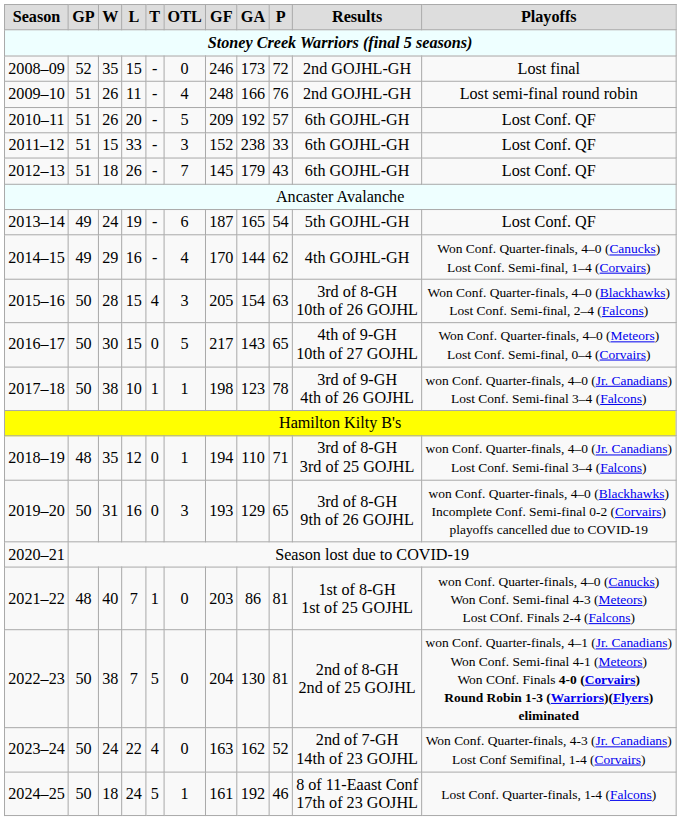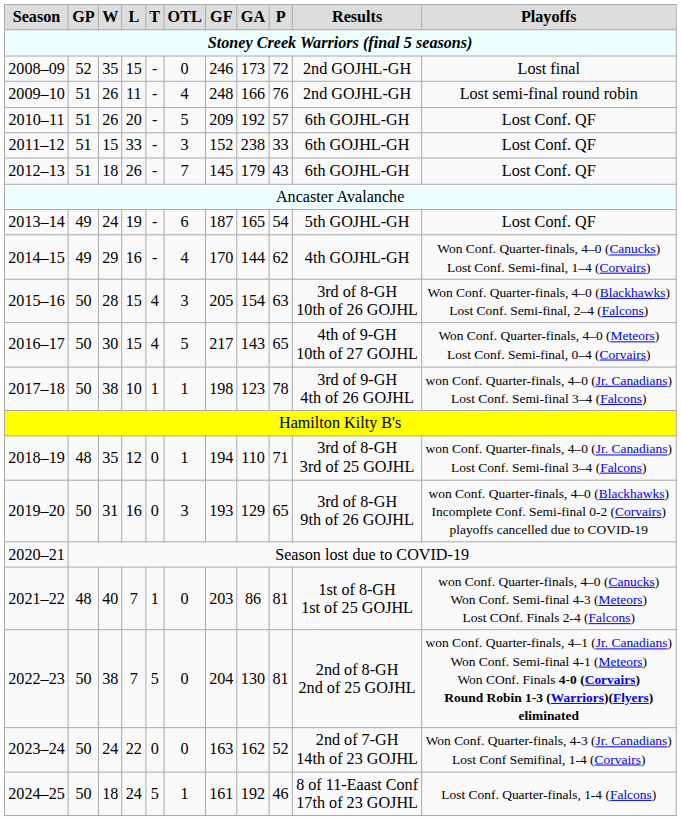2016–17 | T: 0 -> 4
2023–24 | T: 4 -> 0
